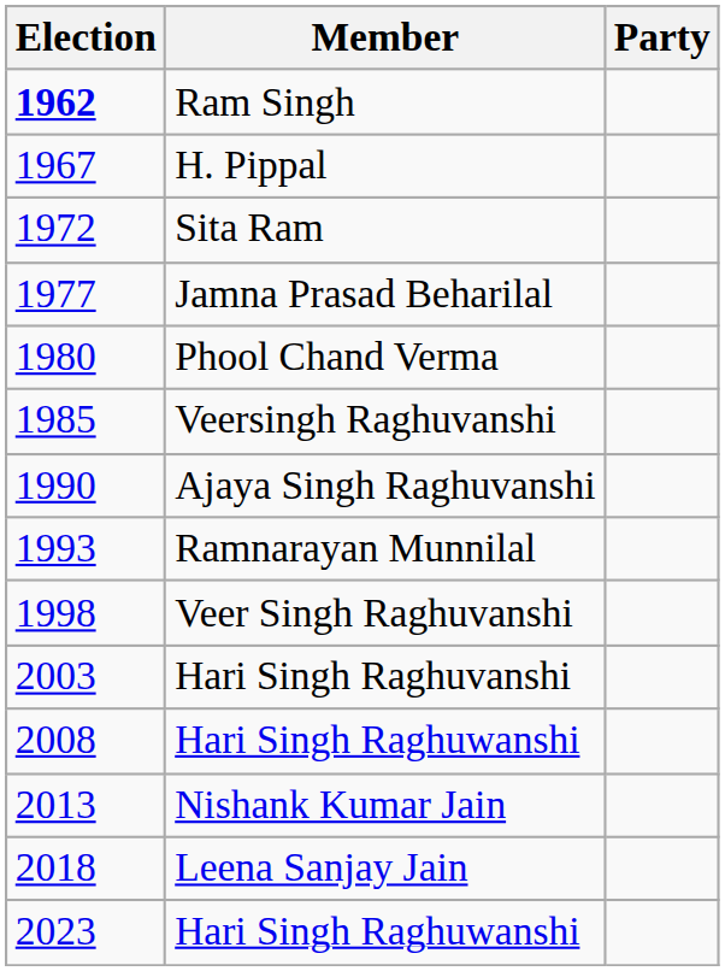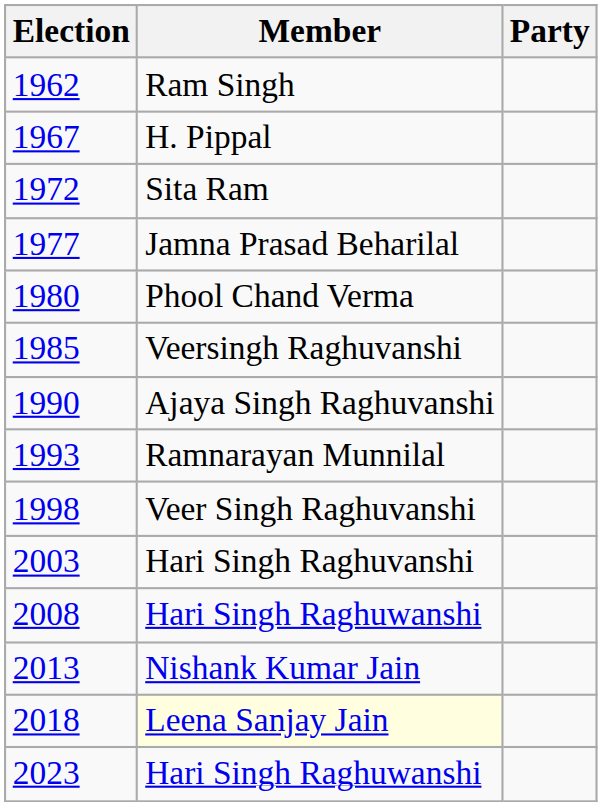Ram Singh | Election: bold -> normal
Leena Sanjay Jain | Member: no background -> lightyellow background
